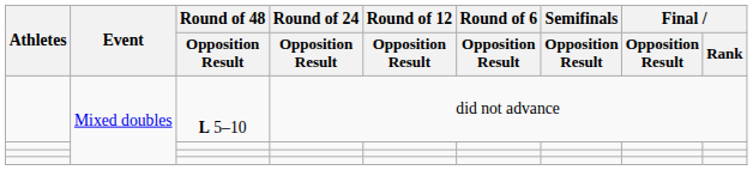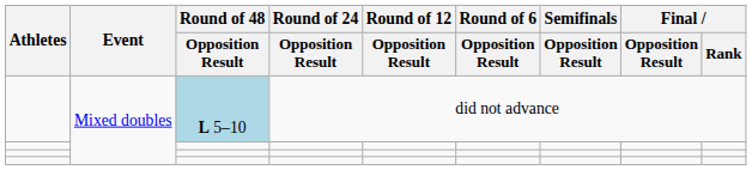L 5–10 | Round of 48 / Opposition Result: no background -> lightblue background
